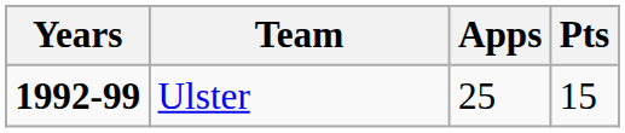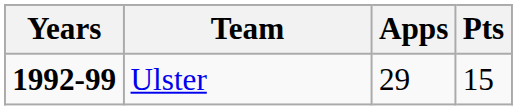Ulster | Apps: 25 -> 29
